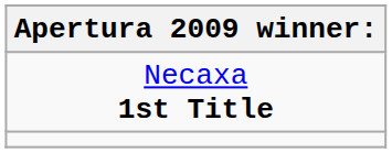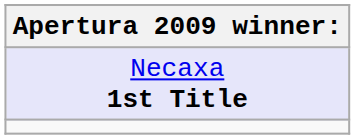row 2 | column 1: no background -> lavender background
